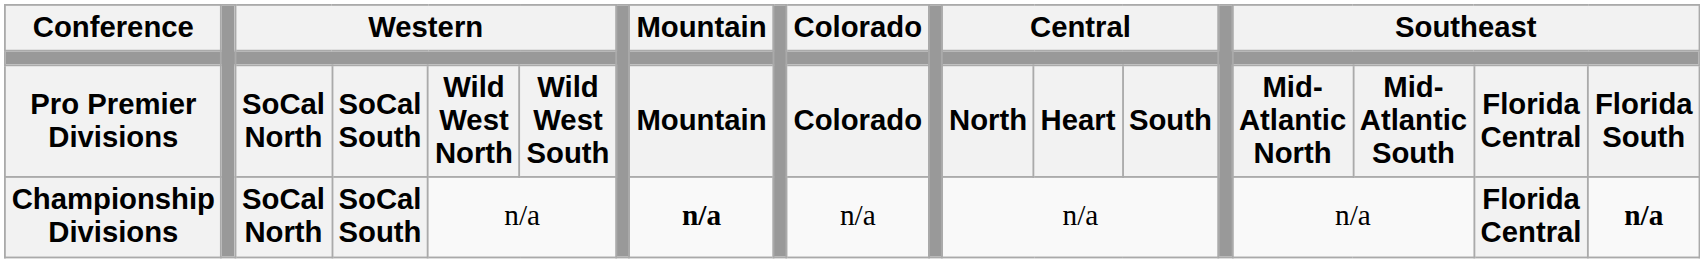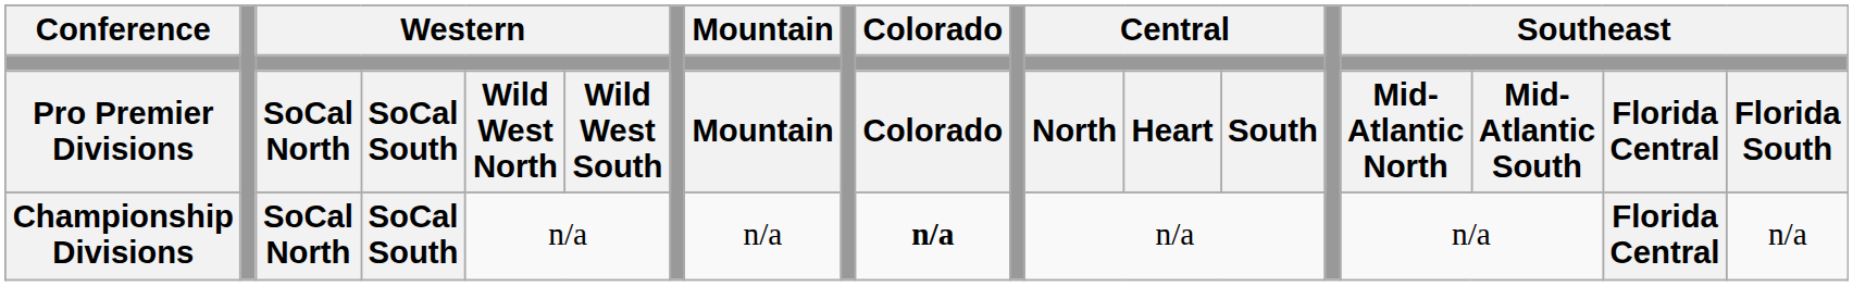Championship Divisions | Mountain: bold -> normal
Championship Divisions | Colorado: normal -> bold
Championship Divisions | Southeast / Florida South: bold -> normal
